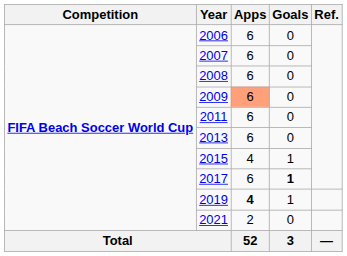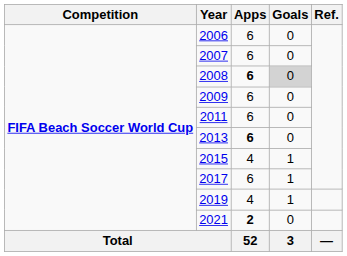2008 | Apps: normal -> bold
2008 | Goals: no background -> lightgrey background
2009 | Apps: lightsalmon background -> no background
2013 | Apps: normal -> bold
2017 | Goals: bold -> normal
2019 | Apps: bold -> normal
2021 | Apps: normal -> bold
